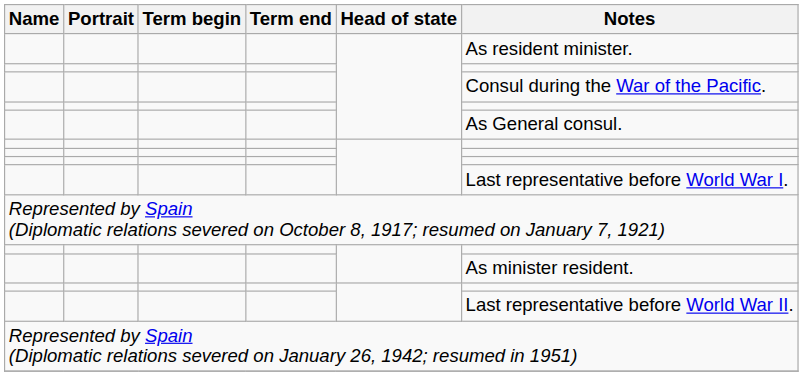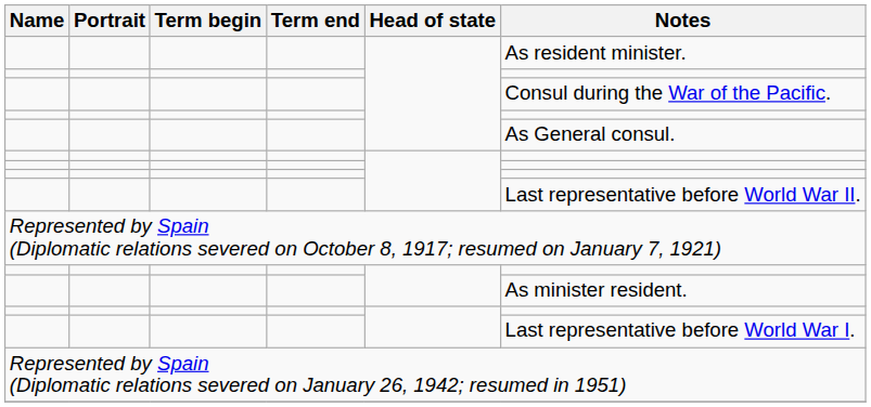row 10 | Notes: Last representative before World War I. -> Last representative before World War II.
row 15 | Notes: Last representative before World War II. -> Last representative before World War I.
